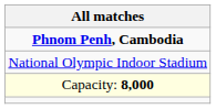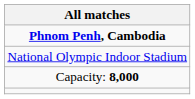row 4 | column 1: lightyellow background -> no background
